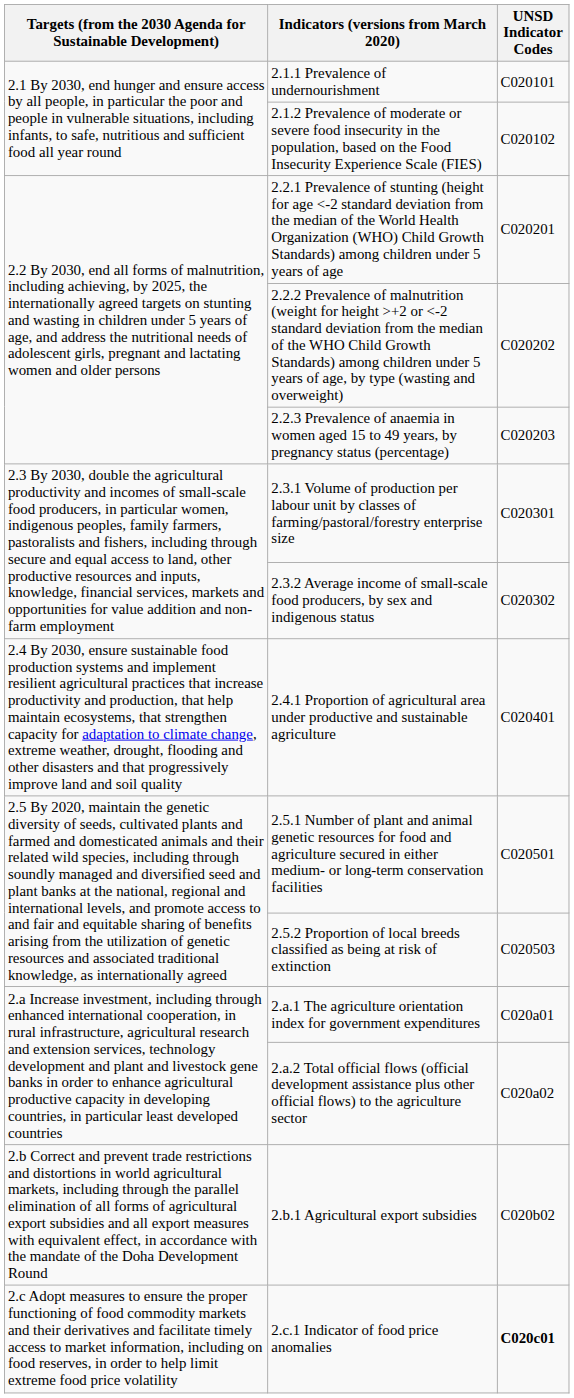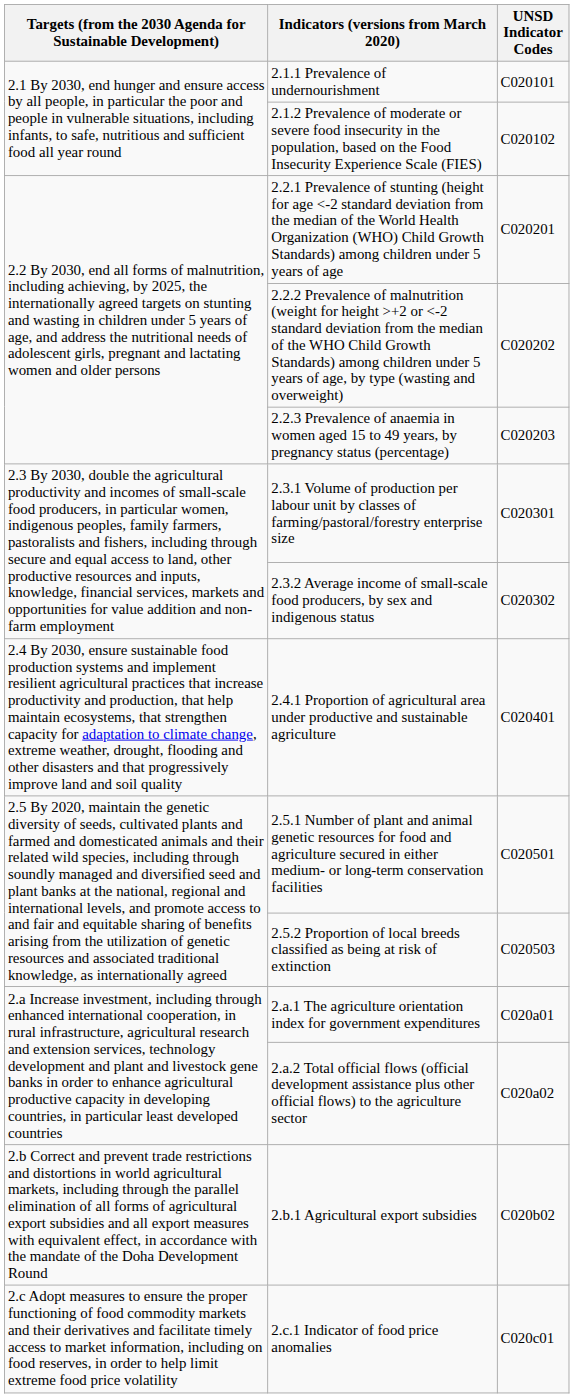2.c.1 Indicator of food price anomalies | UNSD Indicator Codes: bold -> normal
